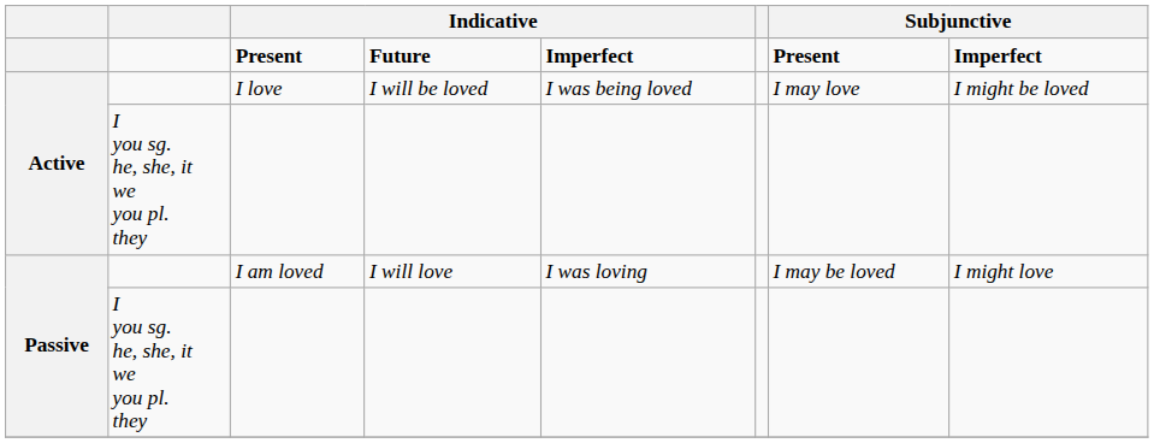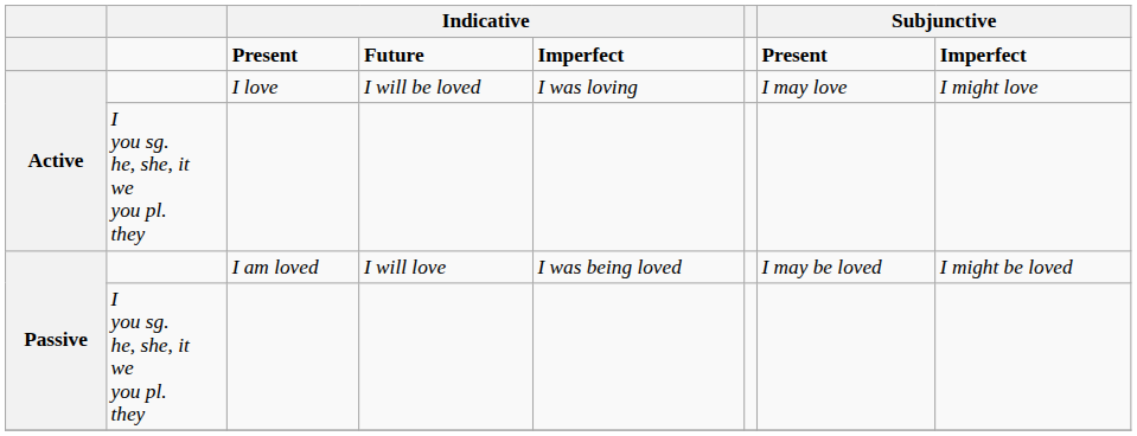I love | column 5: I was being loved -> I was loving
I love | column 8: I might be loved -> I might love
I am loved | column 5: I was loving -> I was being loved
I am loved | column 8: I might love -> I might be loved
